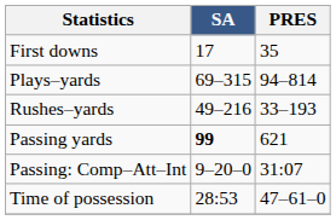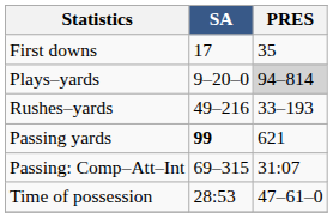Plays–yards | SA: 69–315 -> 9–20–0
Plays–yards | PRES: no background -> lightgrey background
Passing: Comp–Att–Int | SA: 9–20–0 -> 69–315
